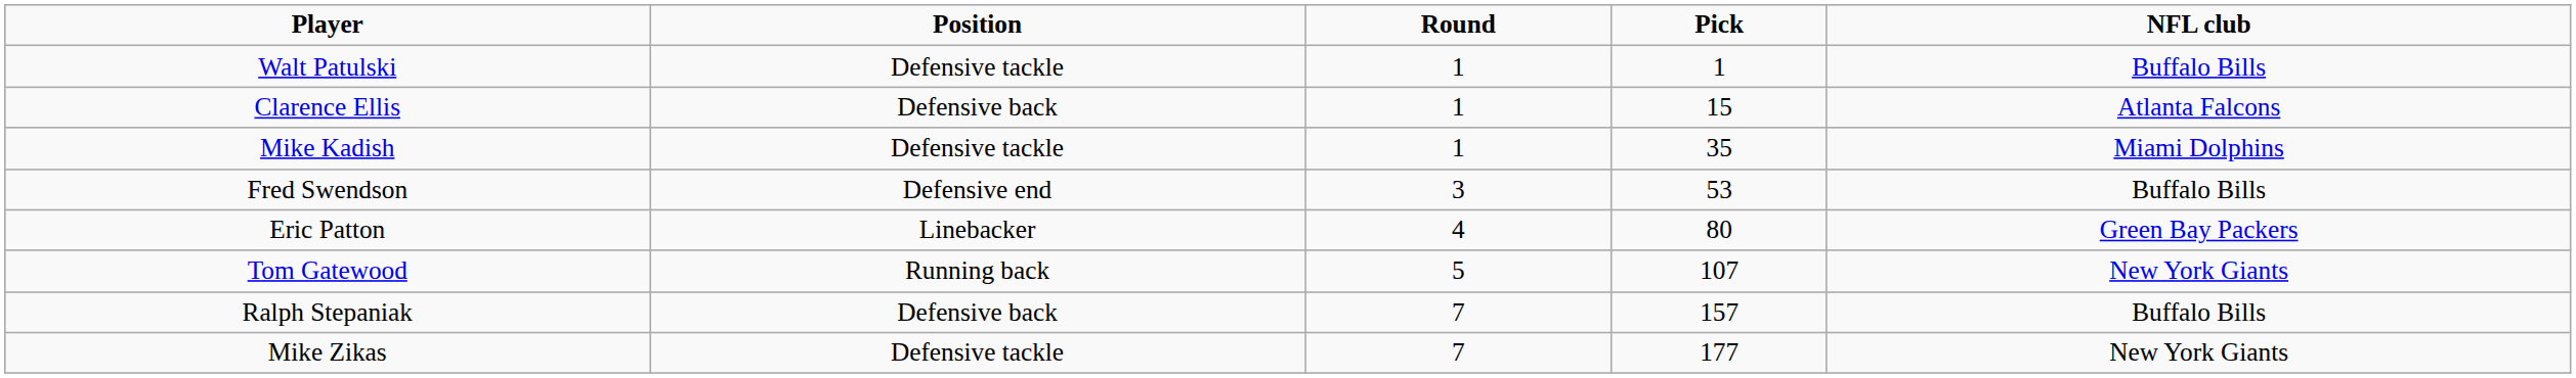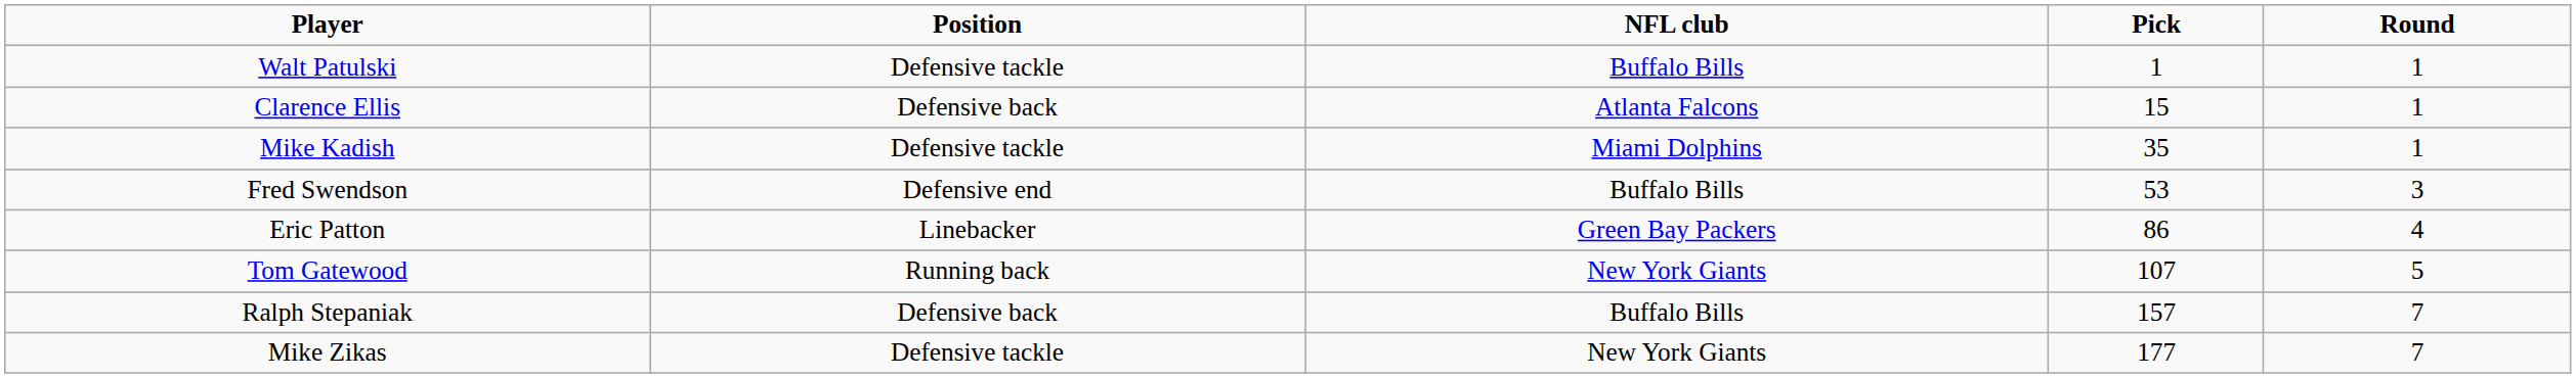columns swapped: Round <-> NFL club
Eric Patton | Pick: 80 -> 86
